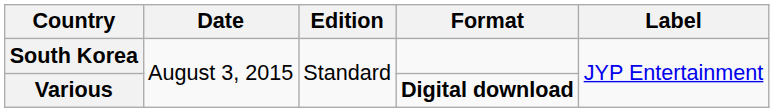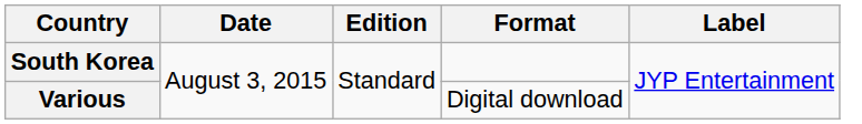Various | Format: bold -> normal
